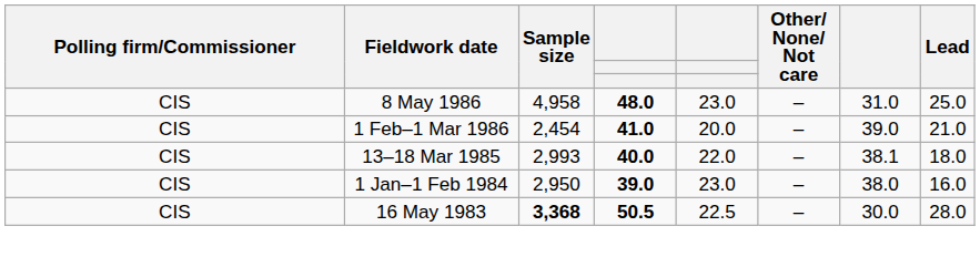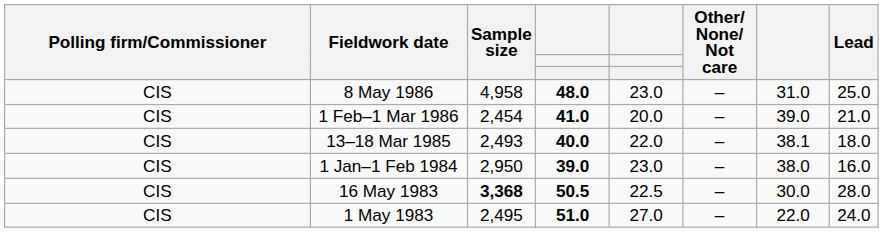13–18 Mar 1985 | Sample size: 2,993 -> 2,493
+ row: CIS | 1 May 1983 | 2,495 | 51.0 | 27.0 | – | 22.0 | 24.0
